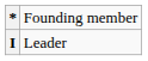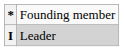I | column 2: no background -> lightgrey background
